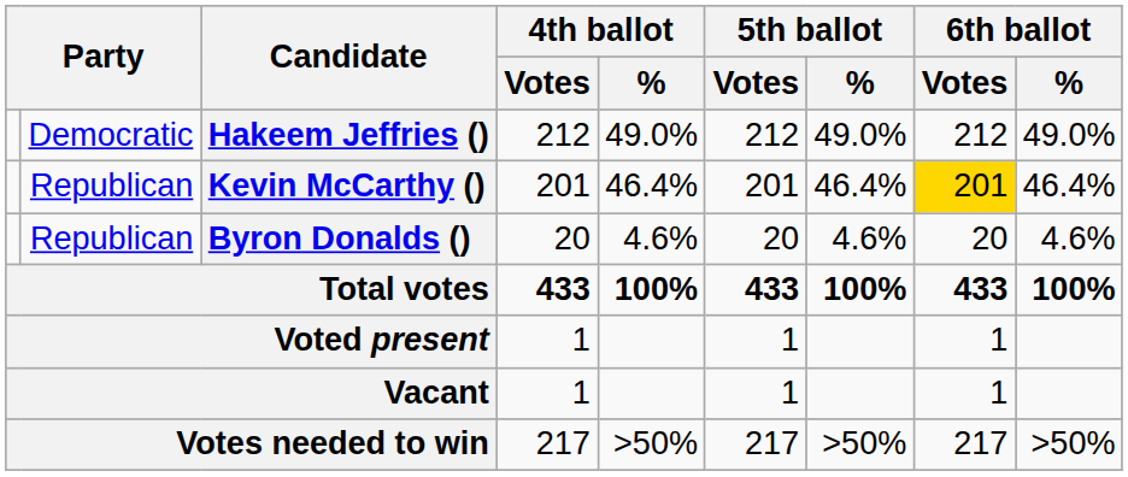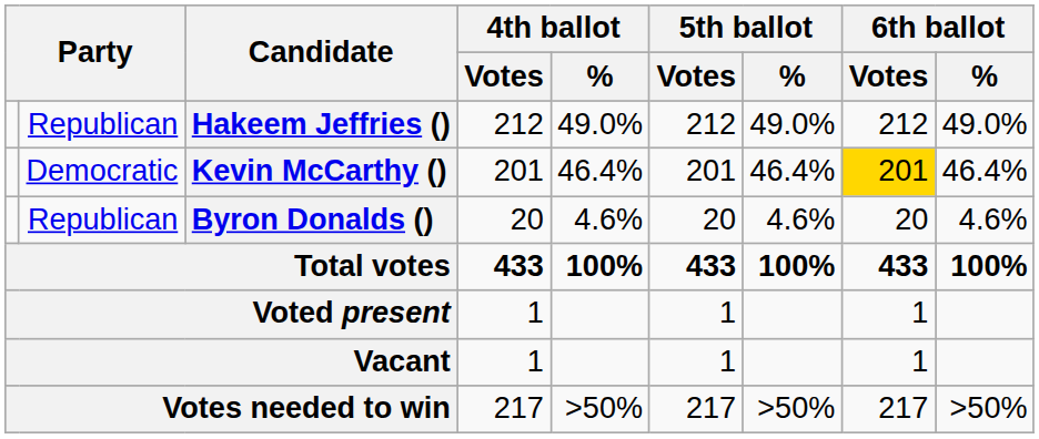Hakeem Jeffries () | column 2: Democratic -> Republican
Kevin McCarthy () | column 2: Republican -> Democratic
